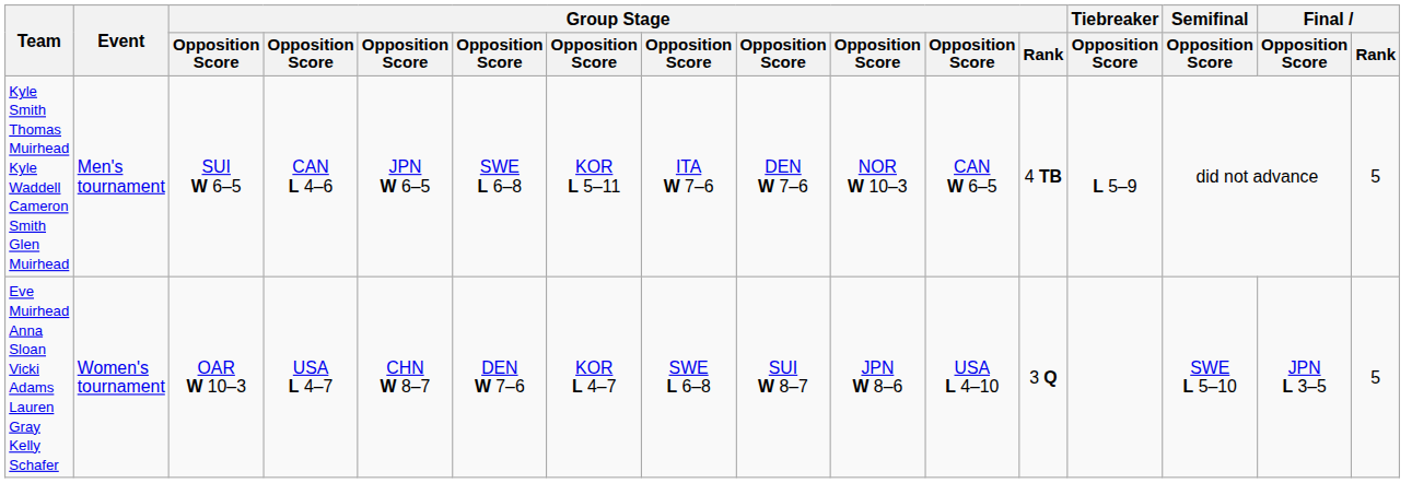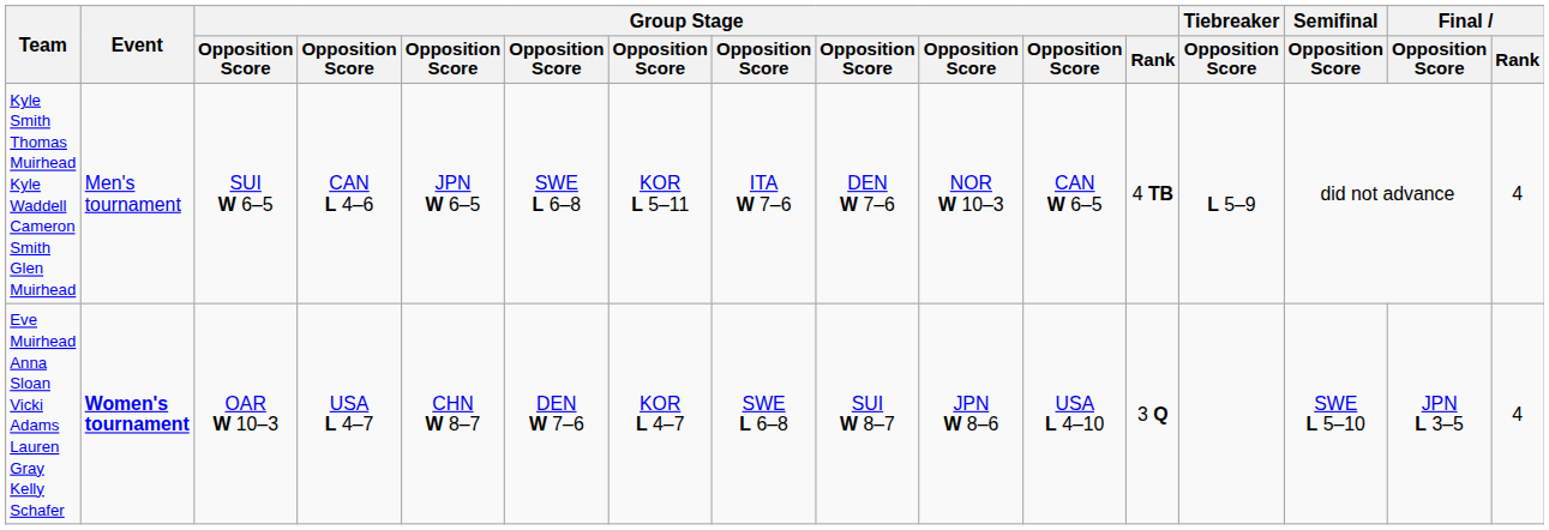row 3 | Final / Rank: 5 -> 4
row 4 | Event: normal -> bold
row 4 | Final / Rank: 5 -> 4
